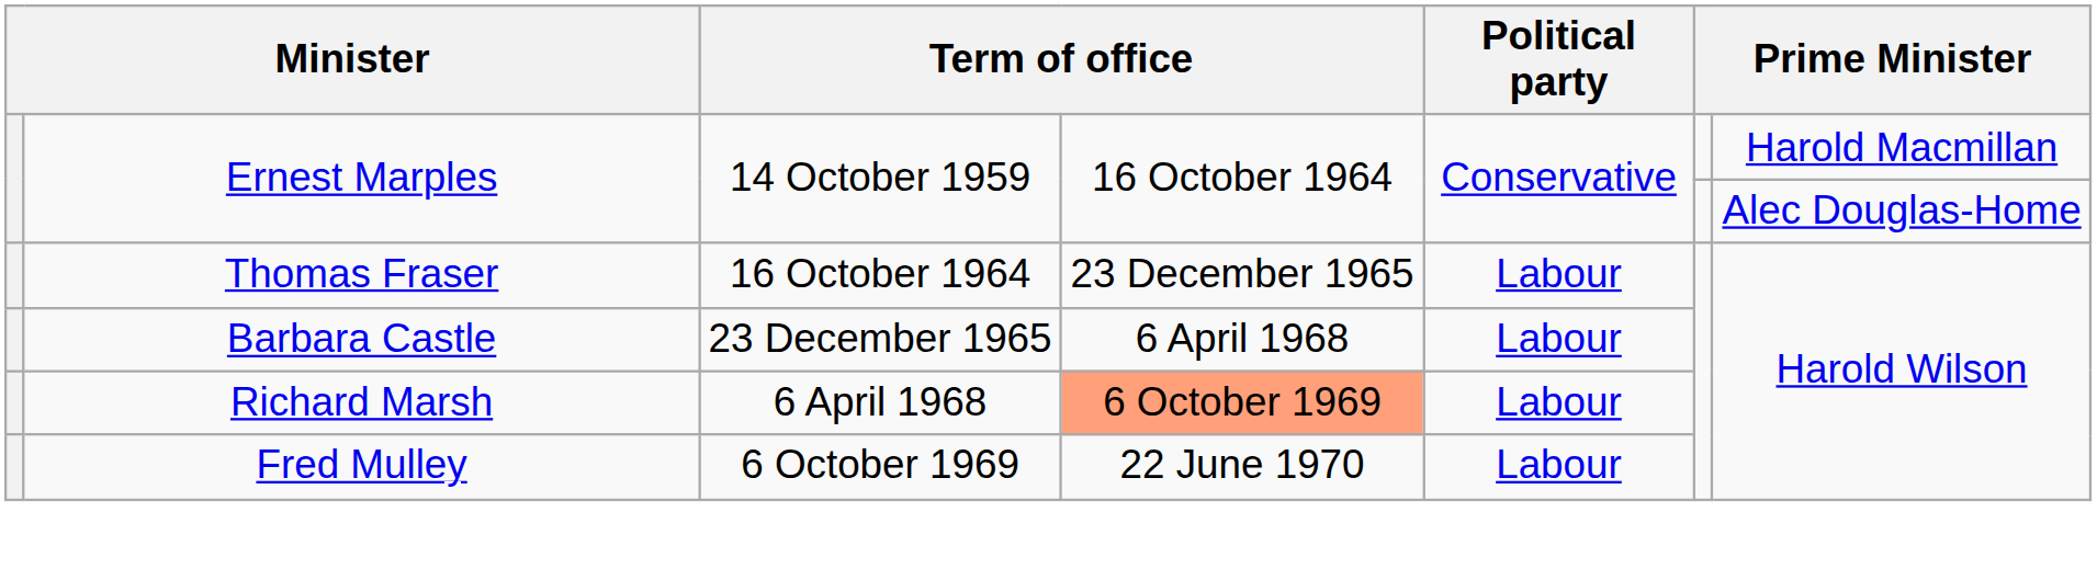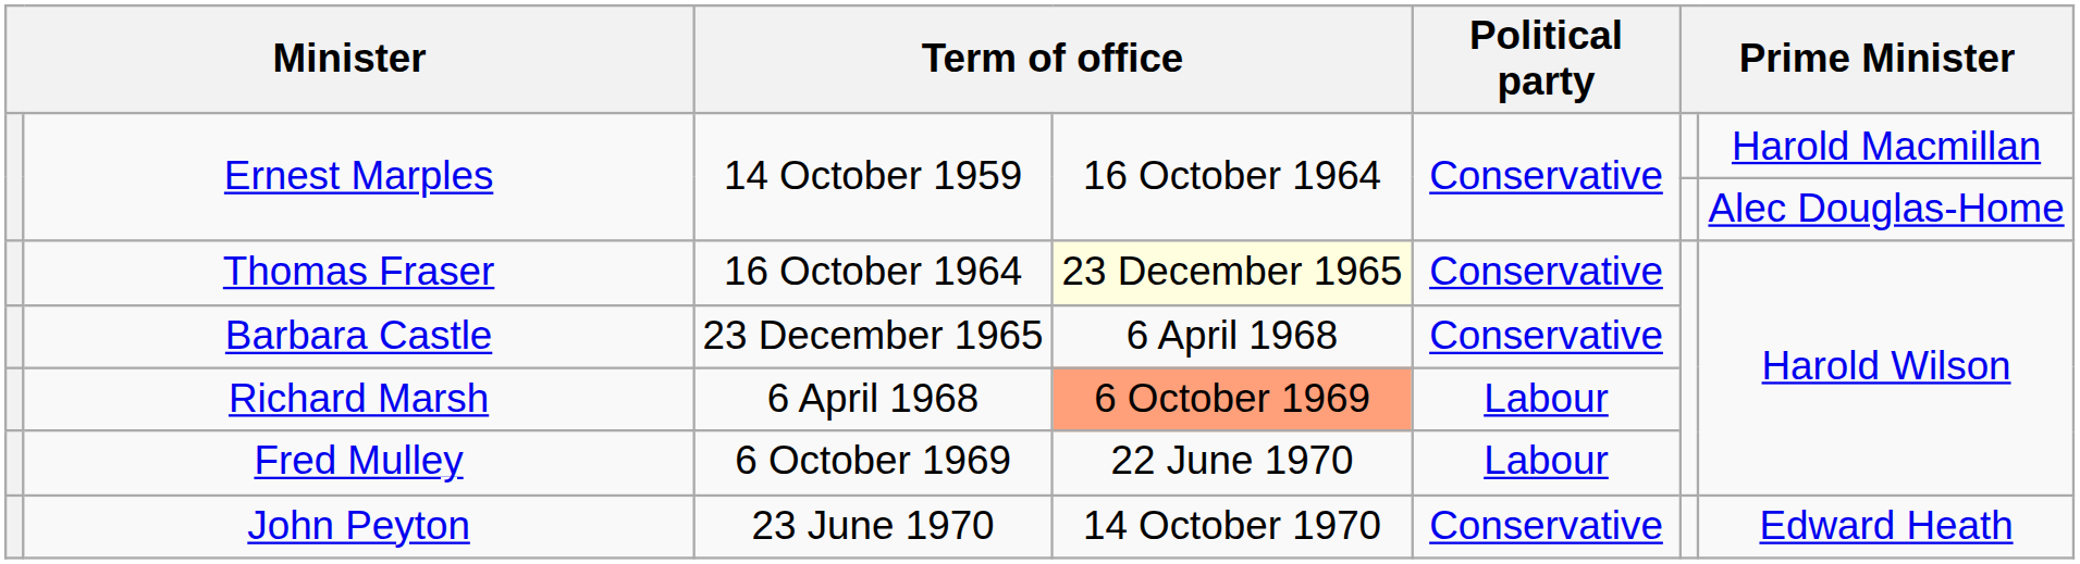Thomas Fraser | column 4: no background -> lightyellow background
Thomas Fraser | Political party: Labour -> Conservative
Barbara Castle | Political party: Labour -> Conservative
+ row: John Peyton | 23 June 1970 | 14 October 1970 | Conservative | Edward Heath
